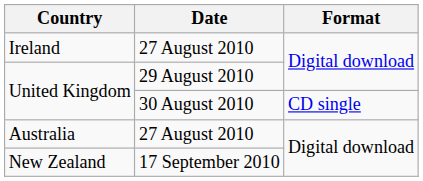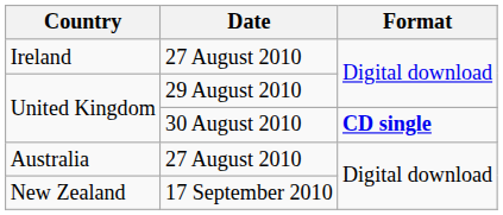United Kingdom / 30 August 2010 | Format: normal -> bold
